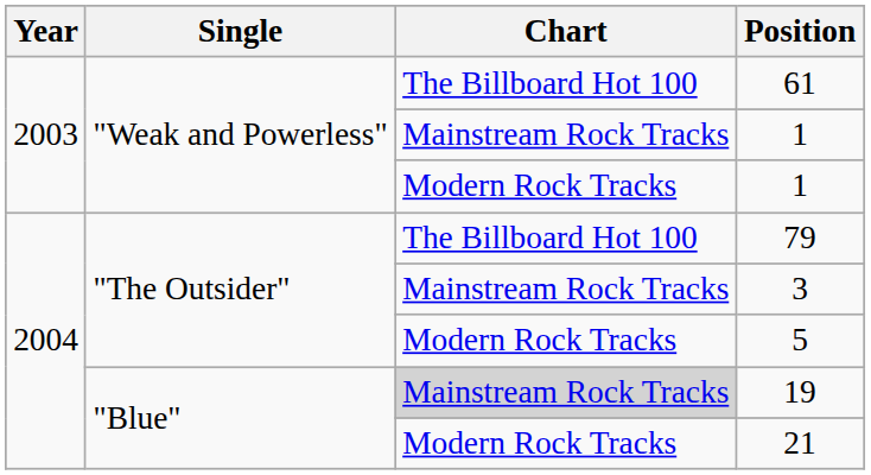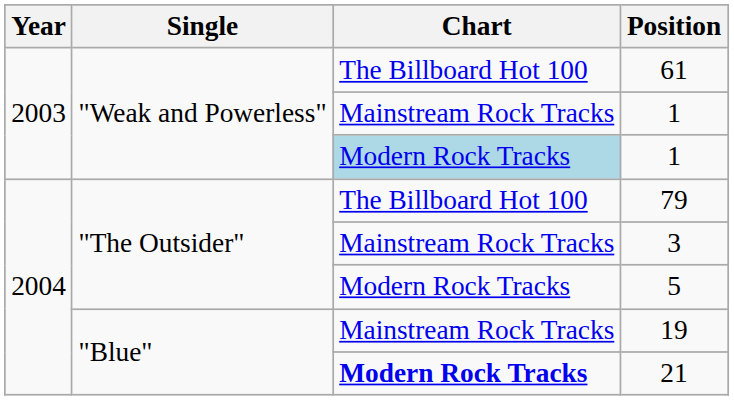Modern Rock Tracks / 1 | Chart: no background -> lightblue background
19 | Chart: lightgrey background -> no background
21 | Chart: normal -> bold
